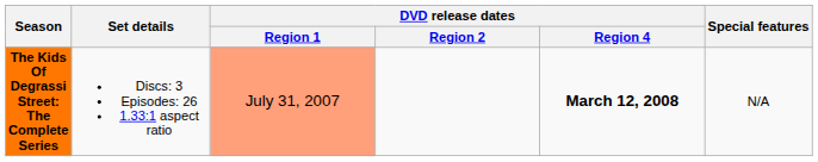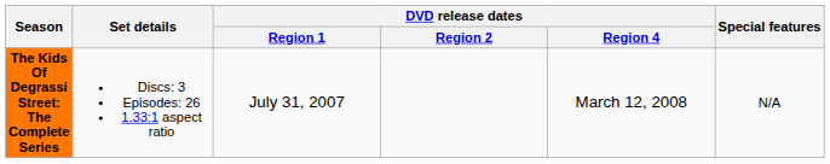The Kids Of Degrassi Street: The Complete Series | DVD release dates / Region 1: lightsalmon background -> no background
The Kids Of Degrassi Street: The Complete Series | DVD release dates / Region 4: bold -> normal
